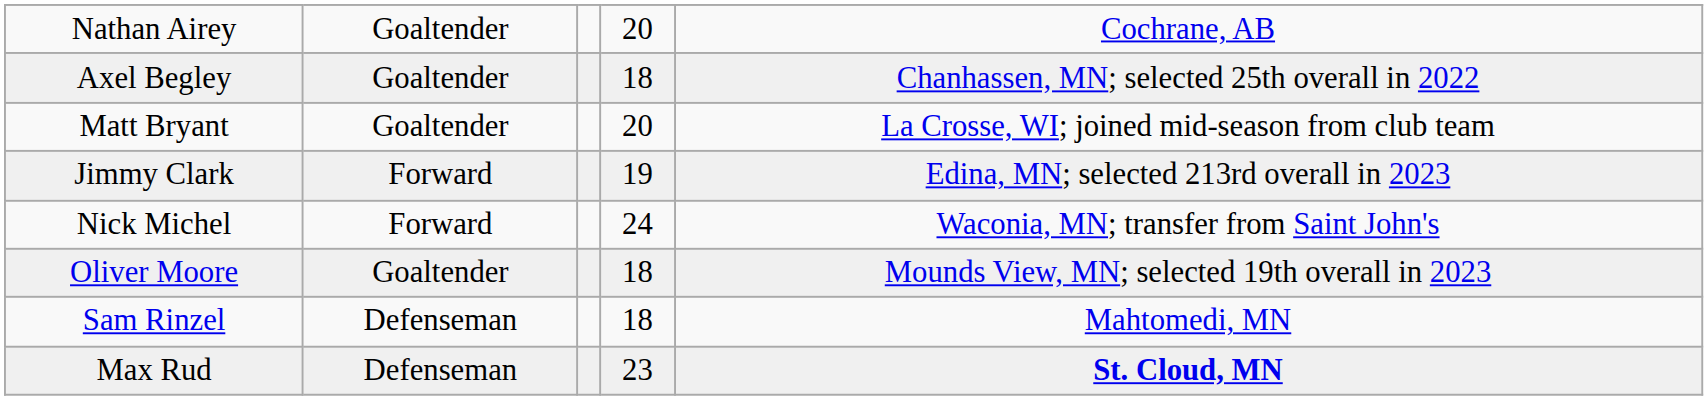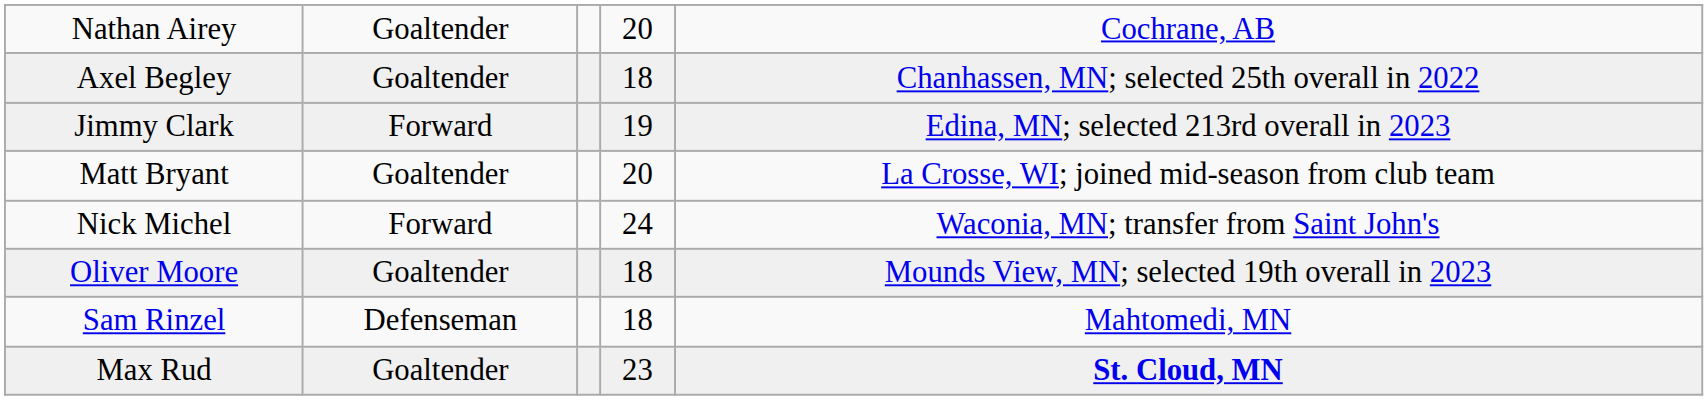rows swapped: Matt Bryant <-> Jimmy Clark
Max Rud | column 2: Defenseman -> Goaltender
